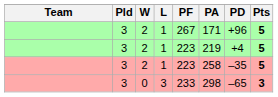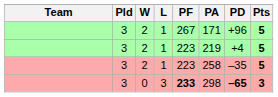0 | PF: normal -> bold
0 | PD: normal -> bold
